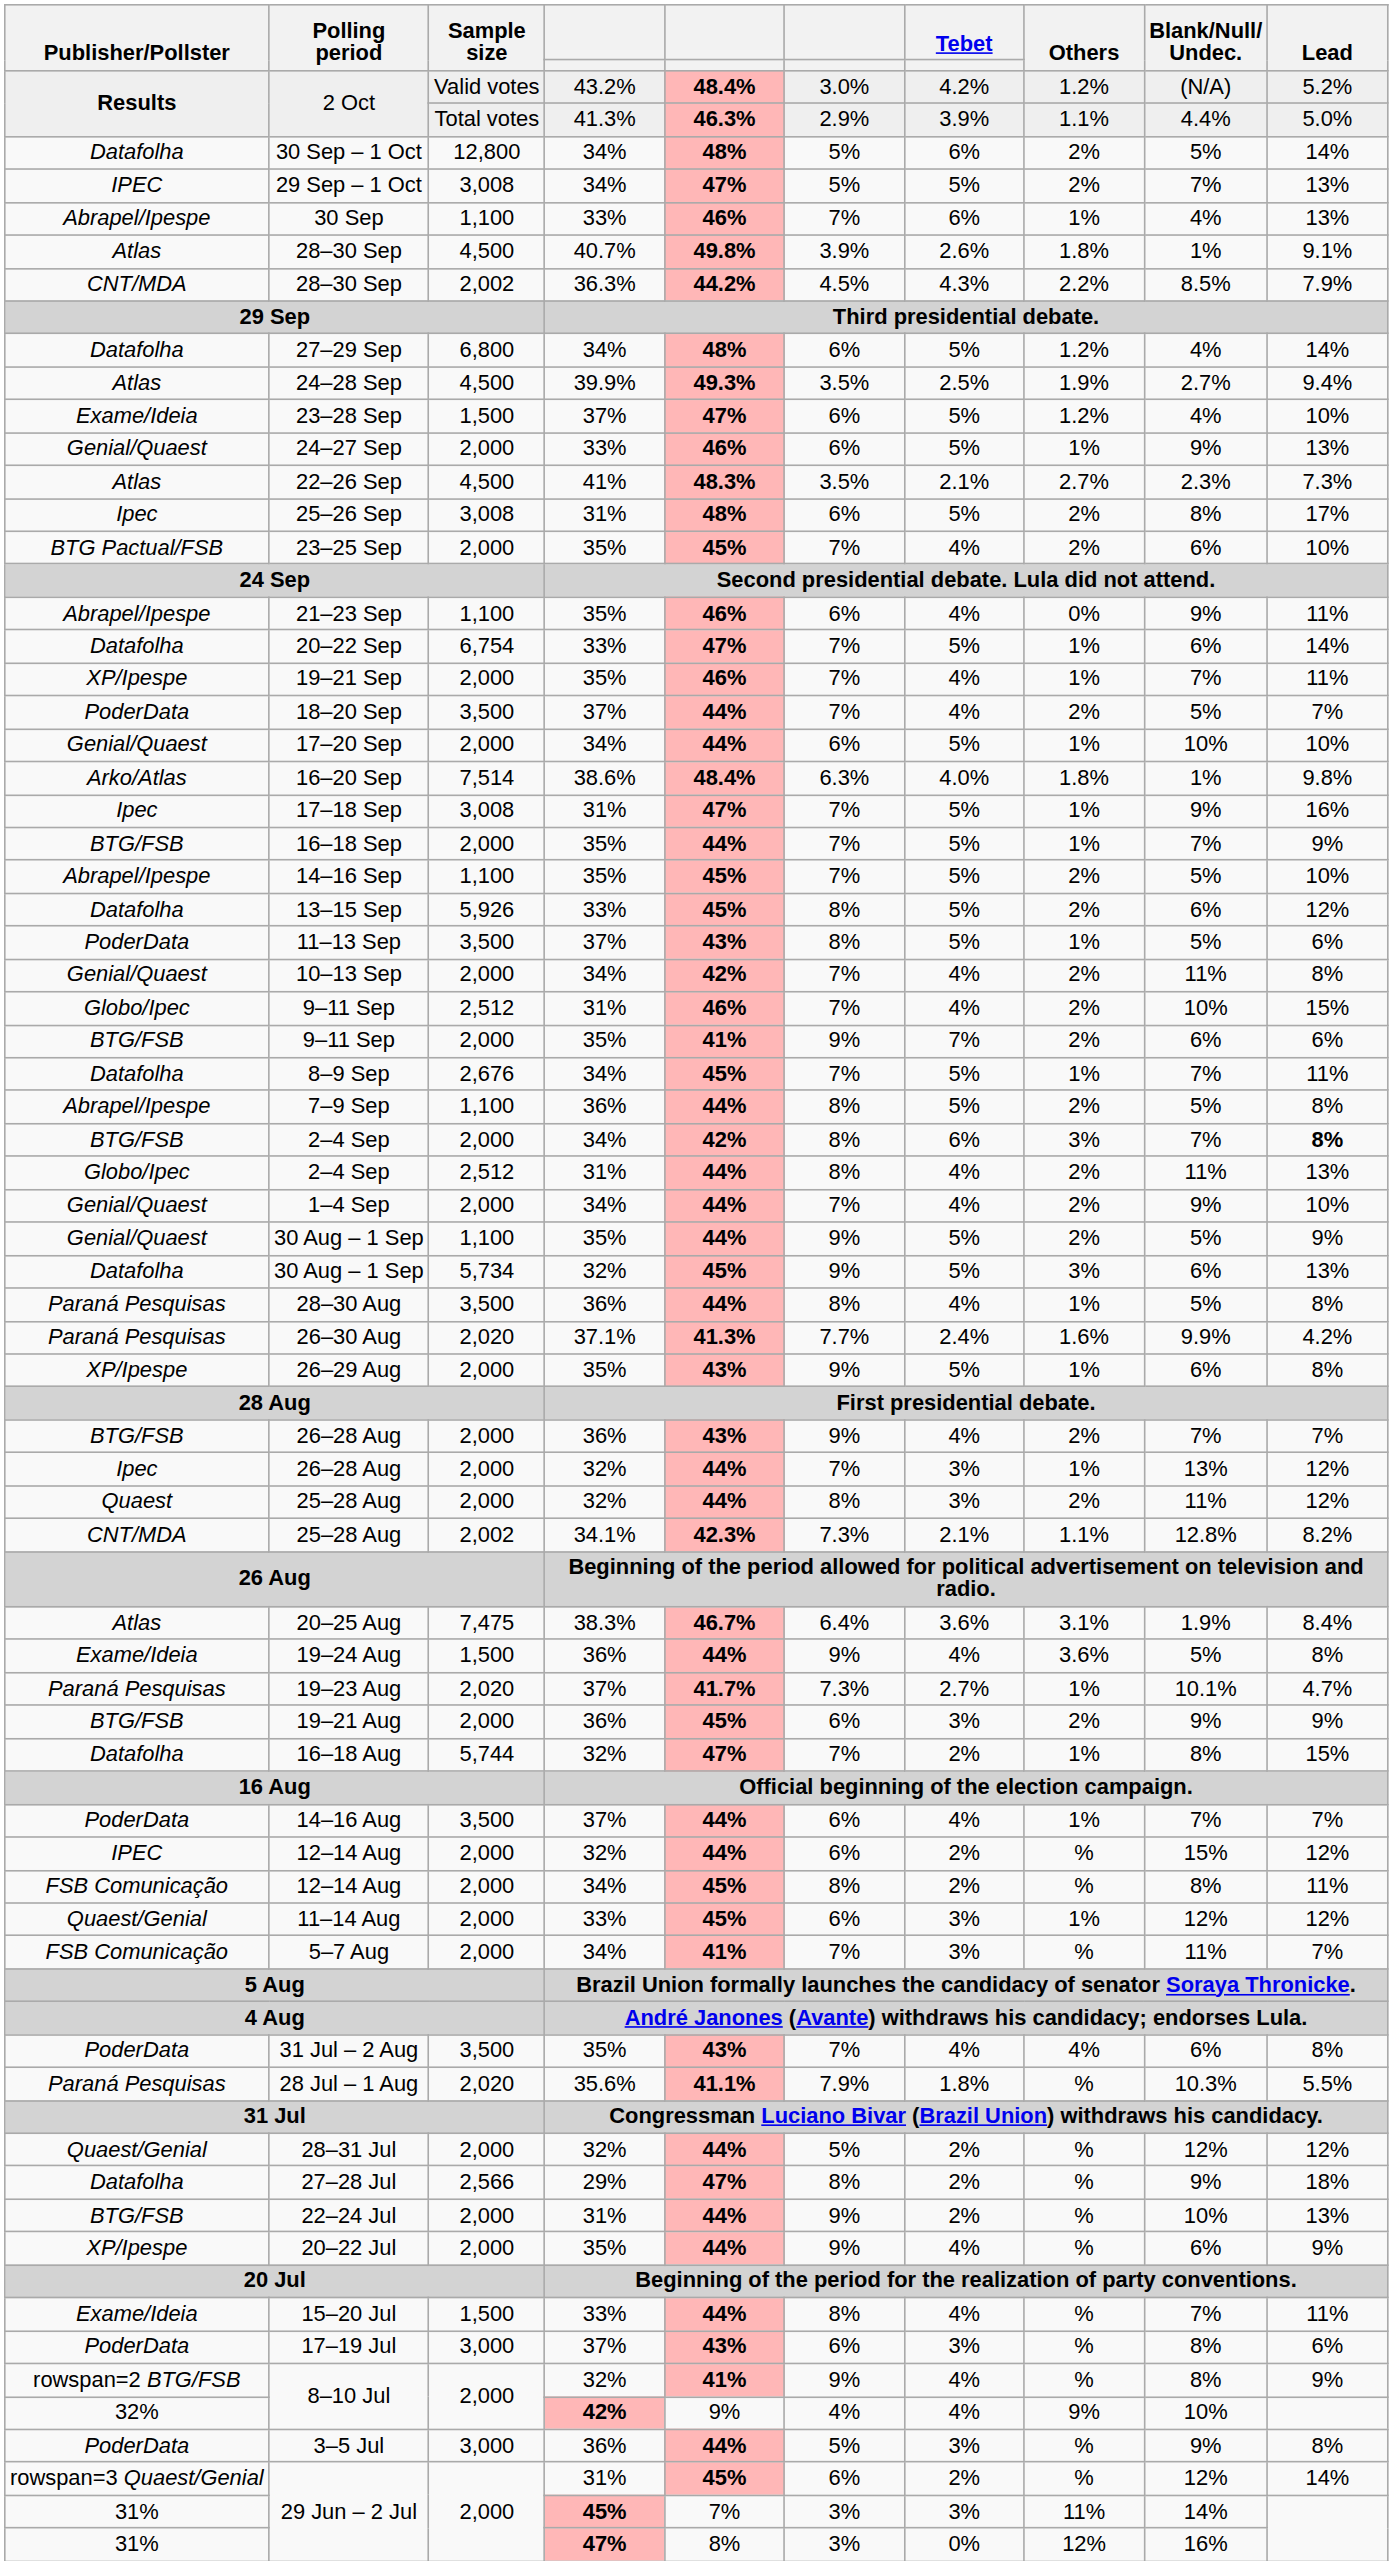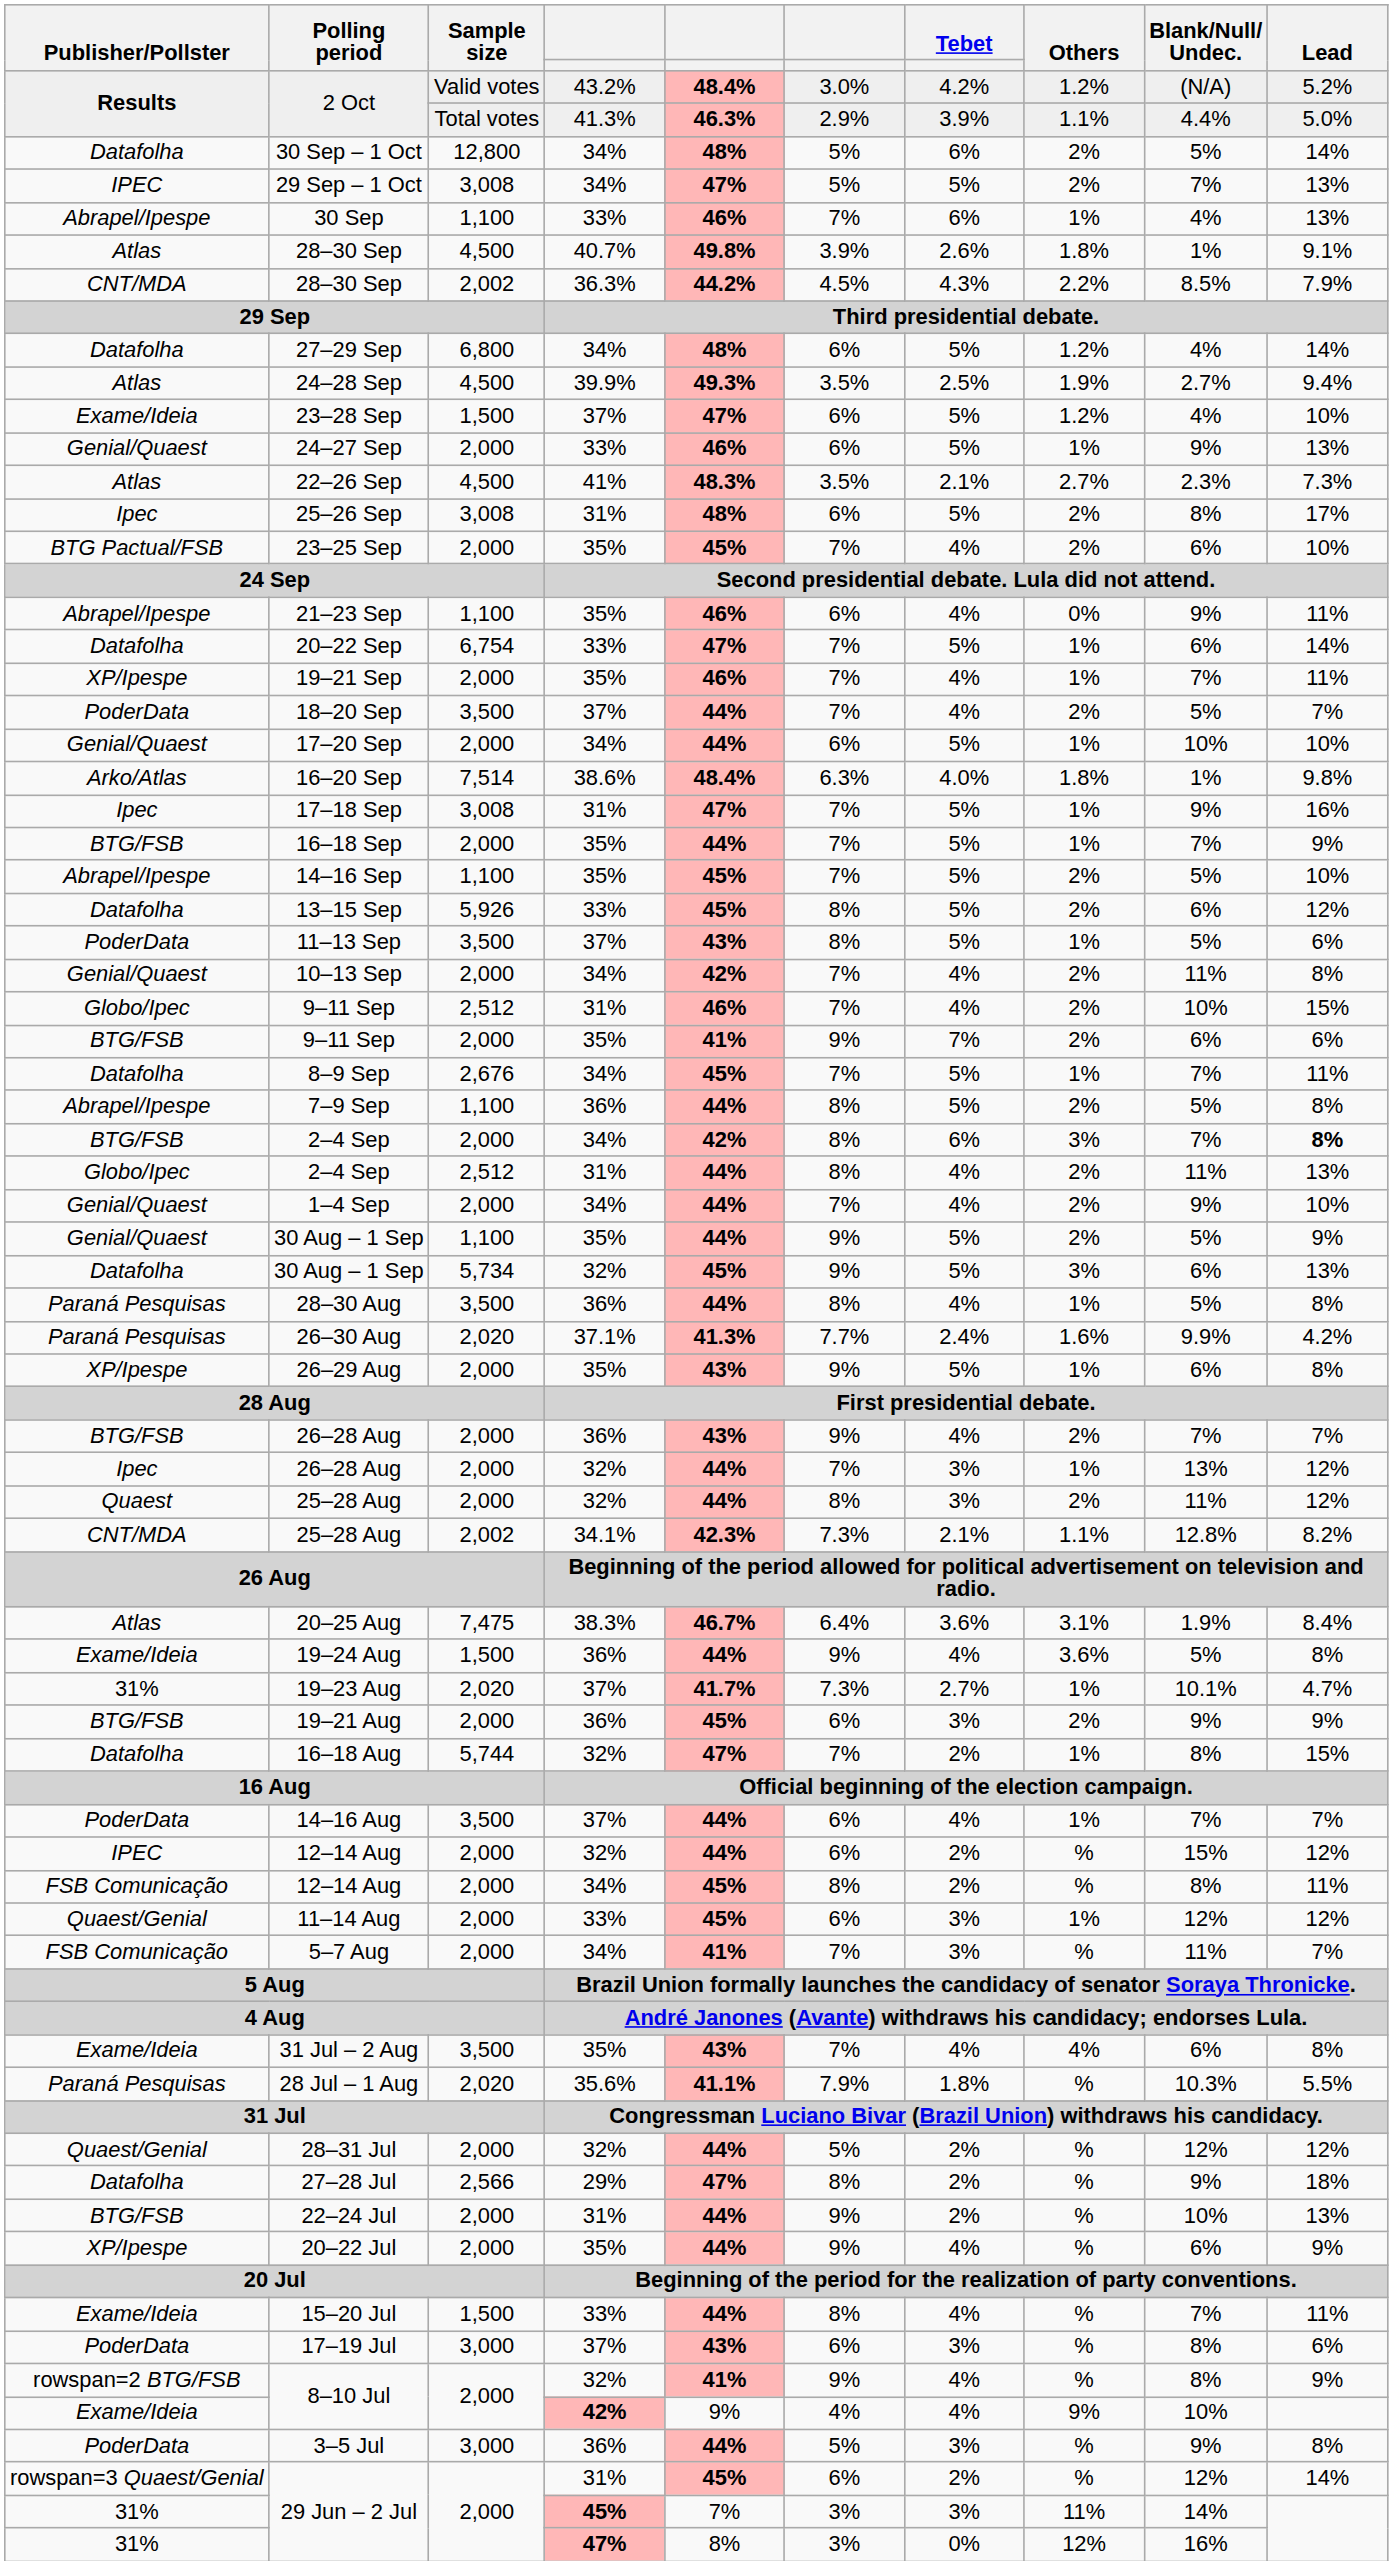19–23 Aug | Publisher/Pollster: Paraná Pesquisas -> 31%
31 Jul – 2 Aug | Publisher/Pollster: PoderData -> Exame/Ideia
8–10 Jul / 42% | Publisher/Pollster: 32% -> Exame/Ideia
